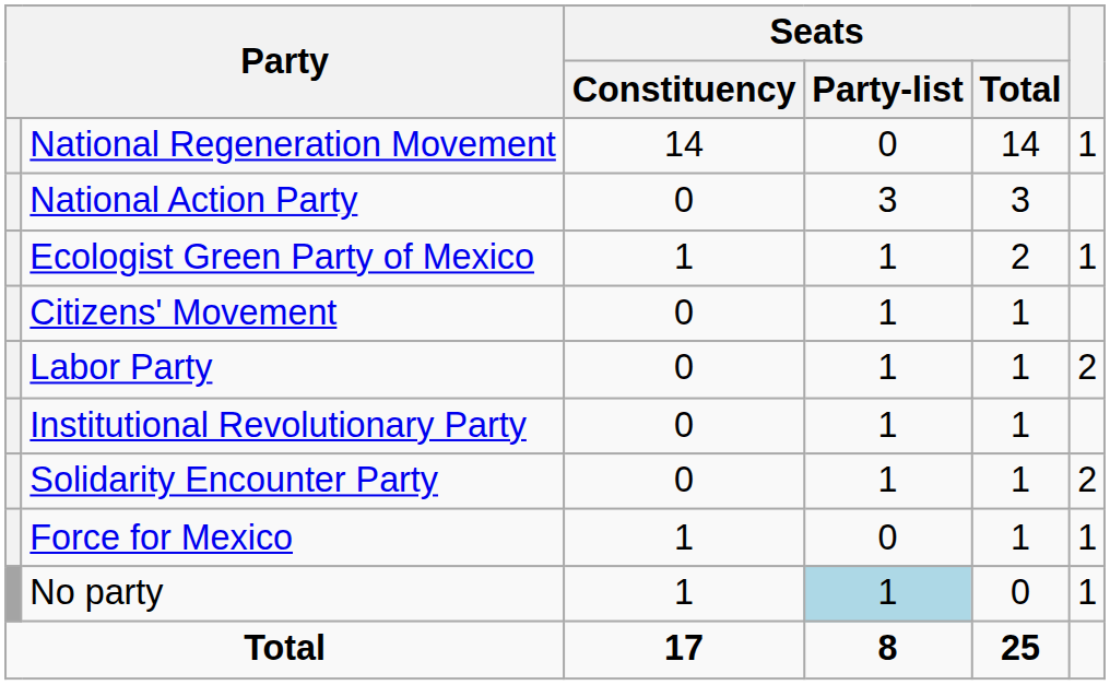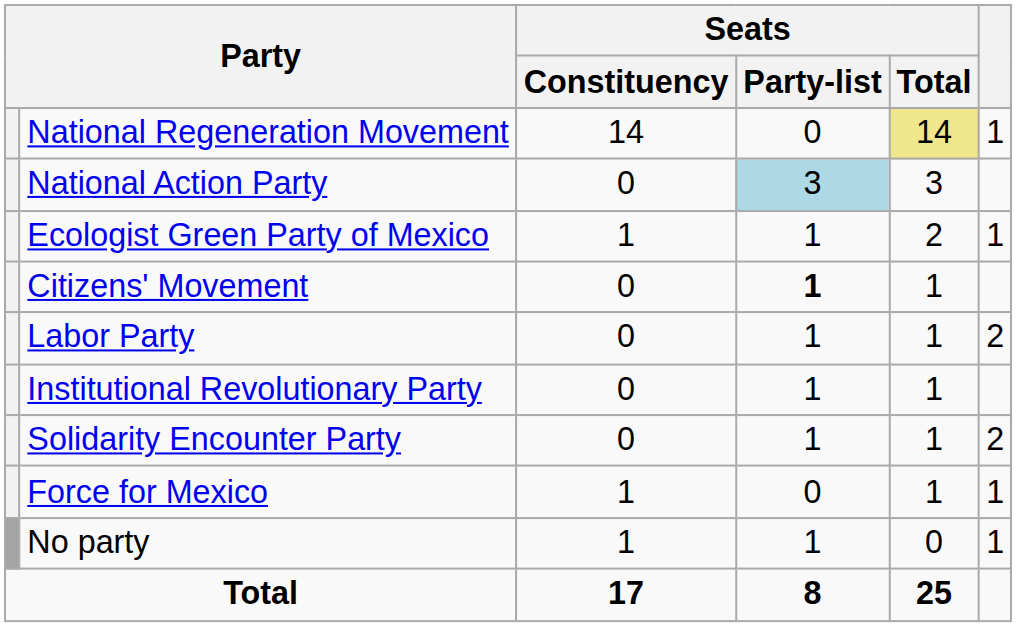National Regeneration Movement | Seats / Total: no background -> khaki background
National Action Party | Seats / Party-list: no background -> lightblue background
Citizens' Movement | Seats / Party-list: normal -> bold
No party | Seats / Party-list: lightblue background -> no background
